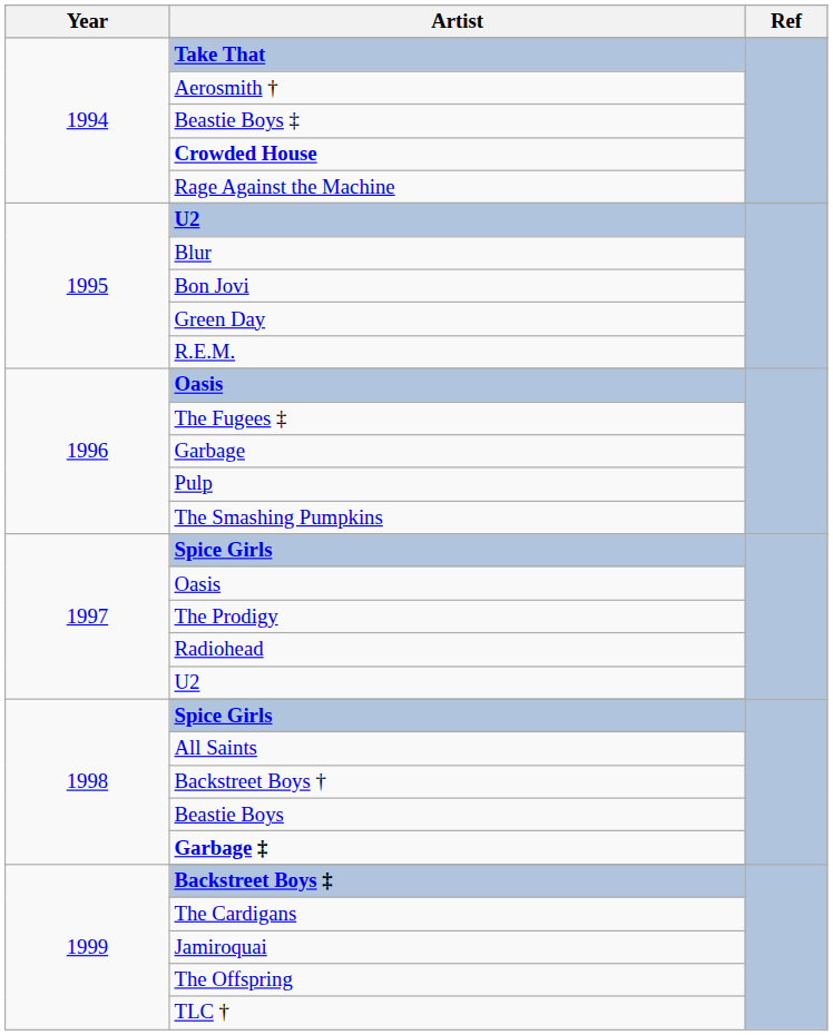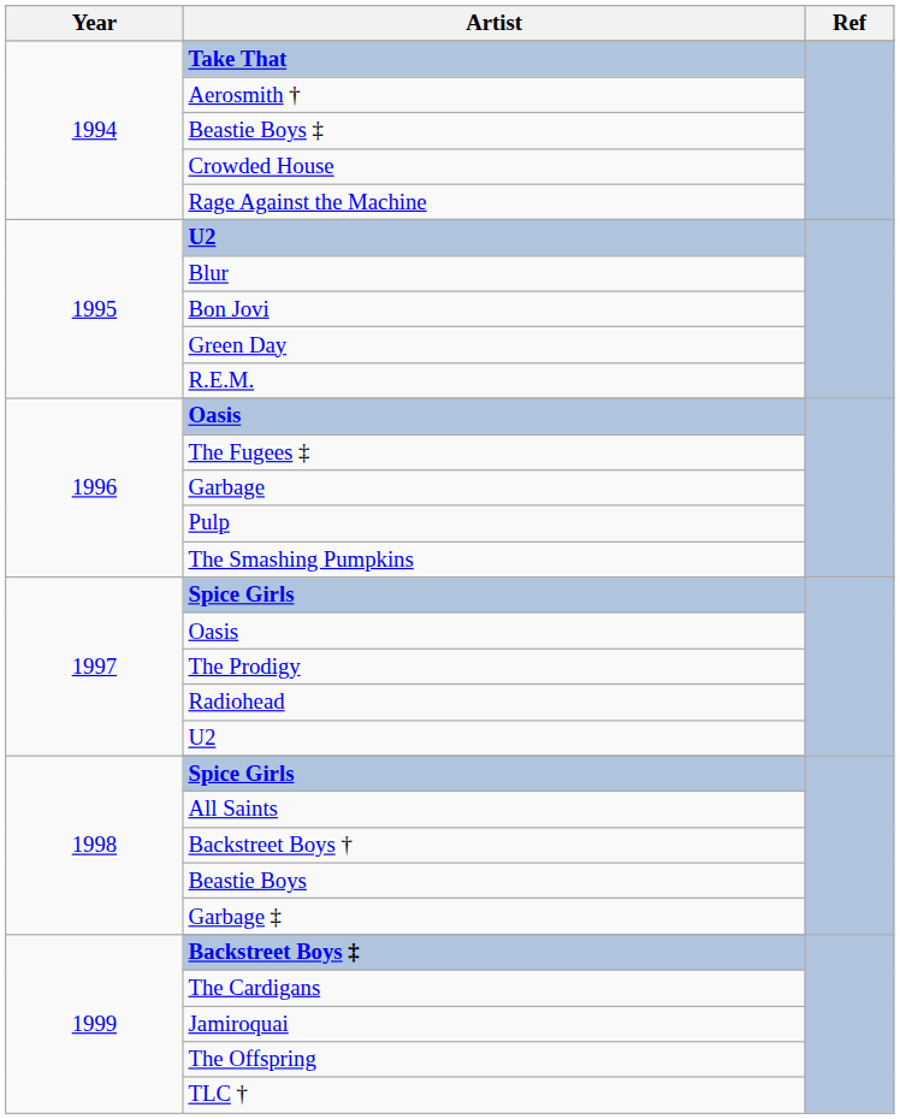Crowded House | Artist: bold -> normal
Garbage ‡ | Artist: bold -> normal
